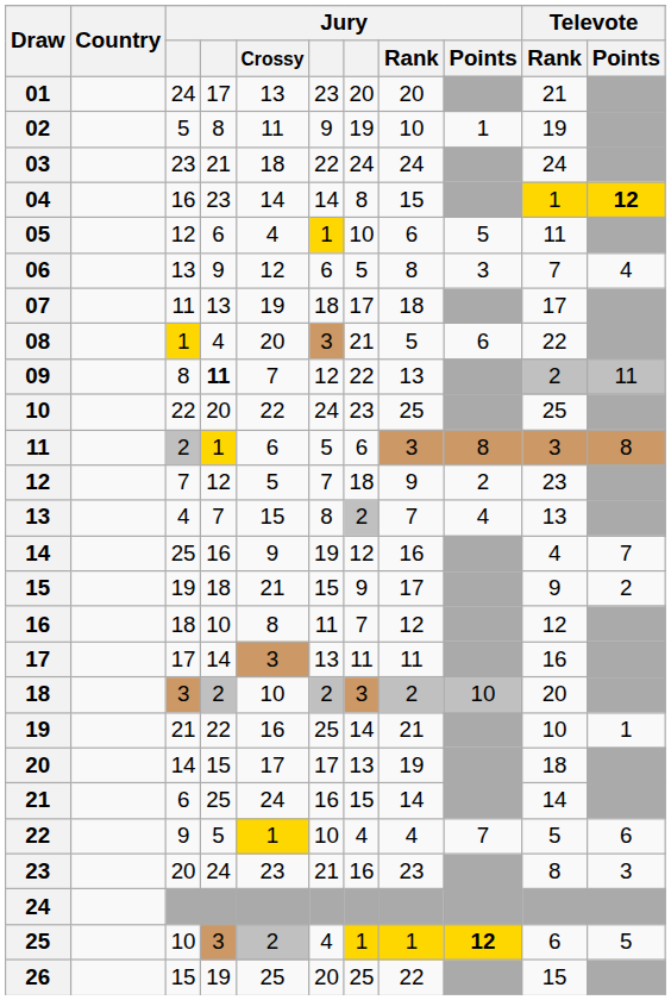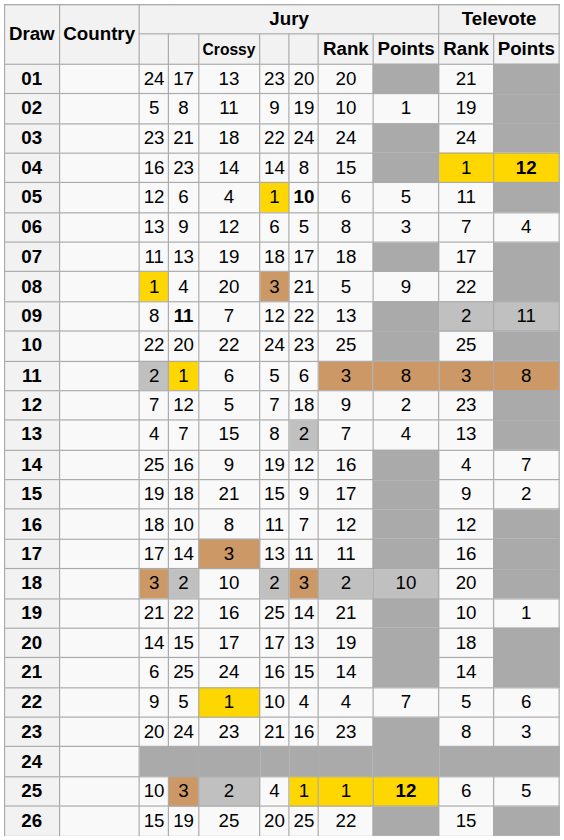05 | column 7: normal -> bold
08 | Jury / Points: 6 -> 9
